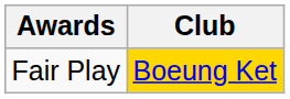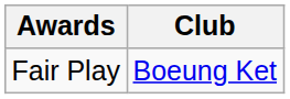Fair Play | Club: gold background -> no background
